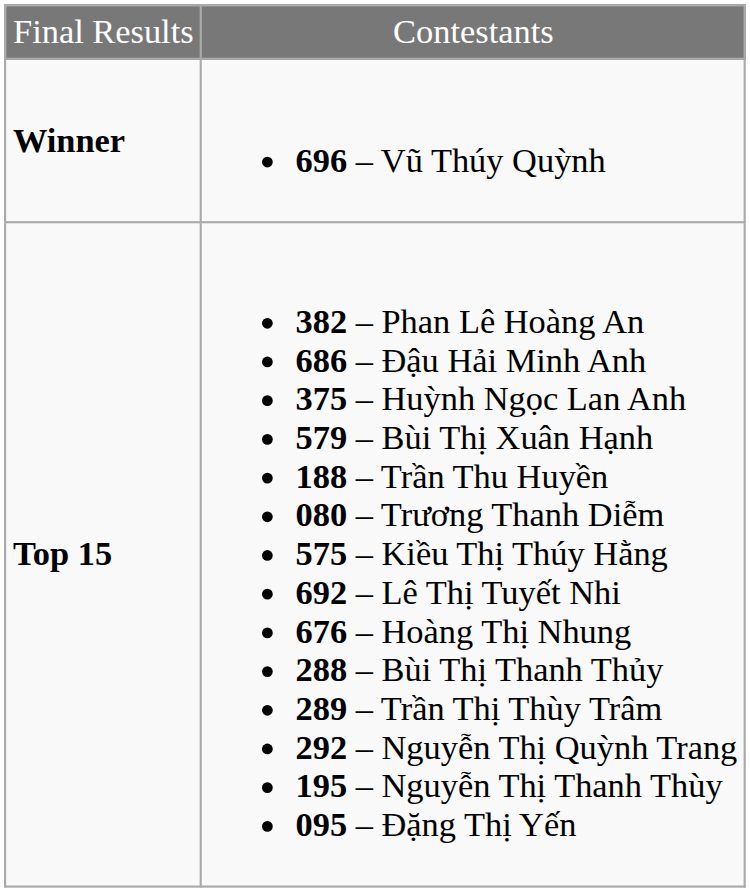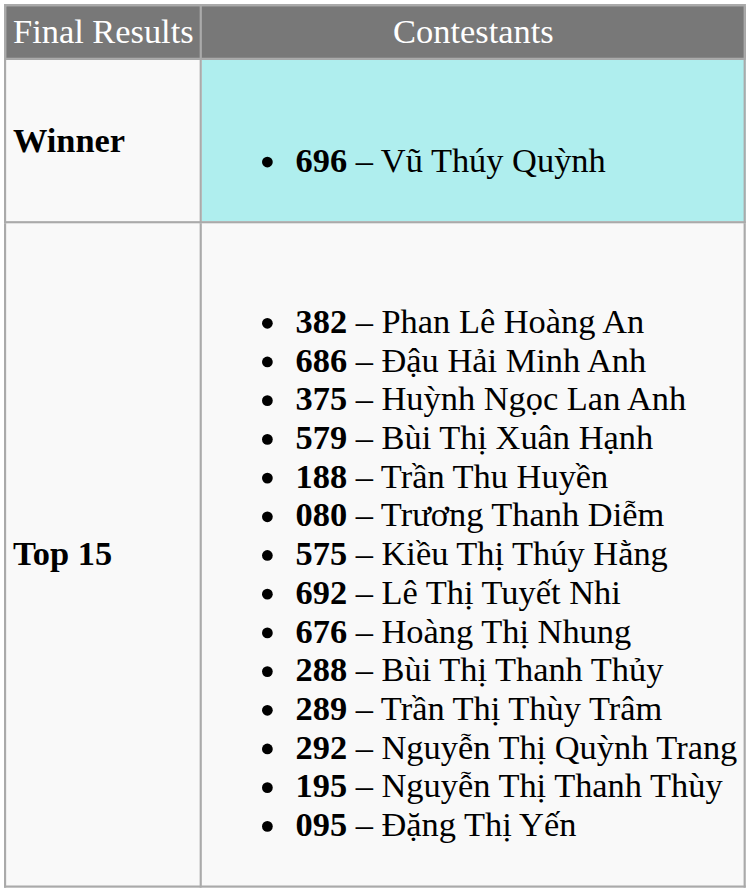Winner | column 2: no background -> paleturquoise background
